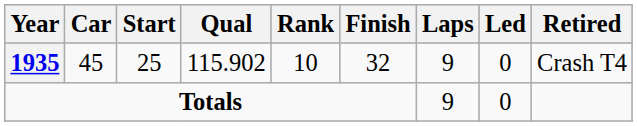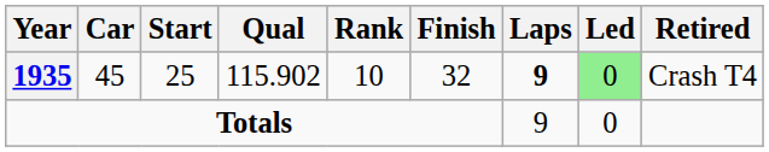1935 | Laps: normal -> bold
1935 | Led: no background -> lightgreen background
